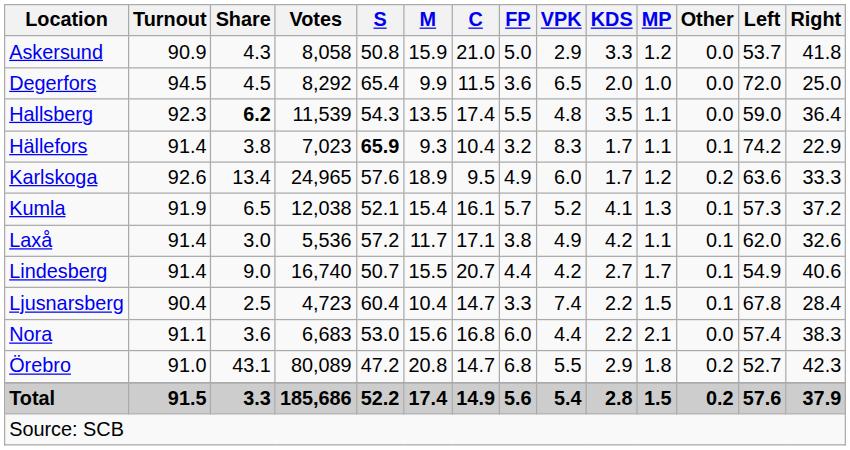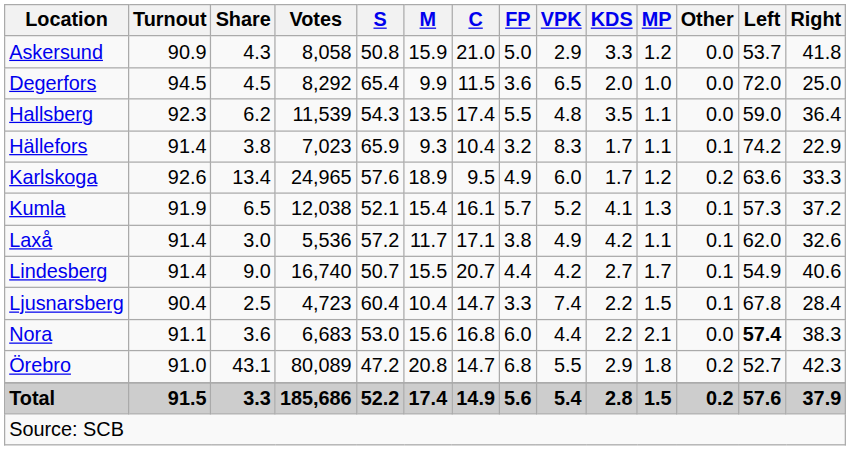Hallsberg | Share: bold -> normal
Hällefors | S: bold -> normal
Nora | Left: normal -> bold
